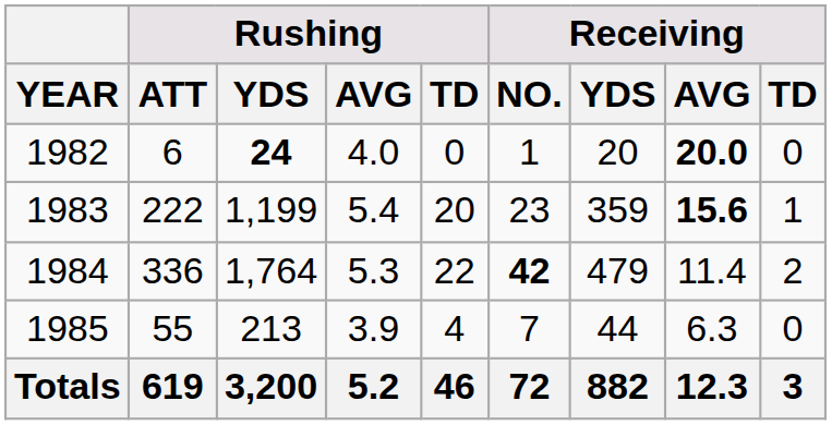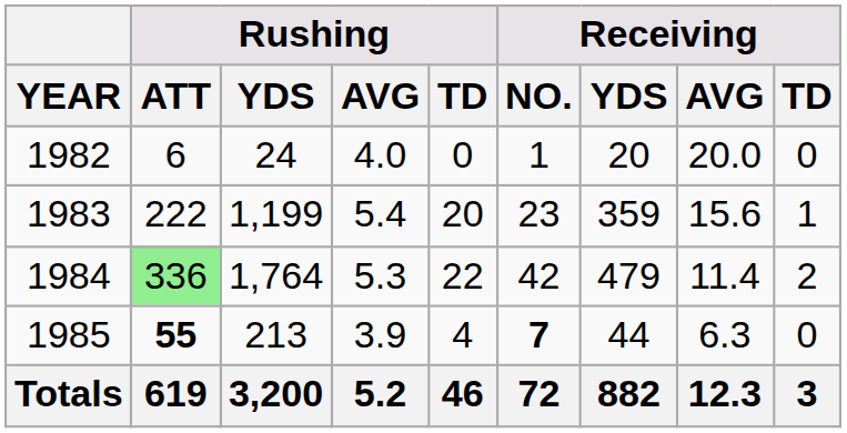1982 | Rushing / YDS: bold -> normal
1982 | Receiving / AVG: bold -> normal
1983 | Receiving / AVG: bold -> normal
1984 | Rushing / ATT: no background -> lightgreen background
1984 | Receiving / NO.: bold -> normal
1985 | Rushing / ATT: normal -> bold
1985 | Receiving / NO.: normal -> bold
